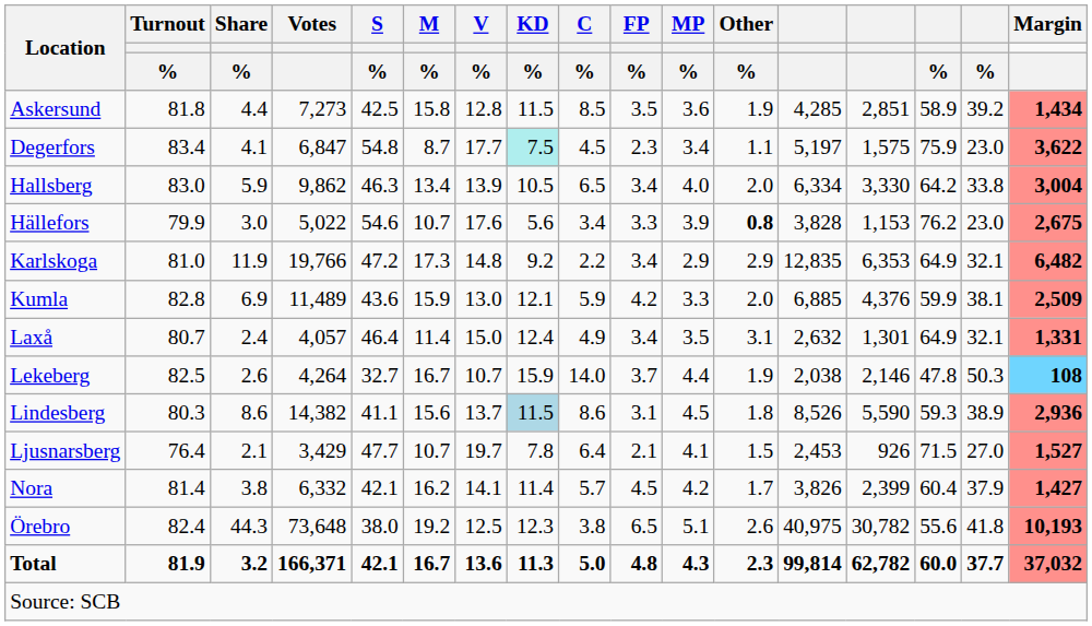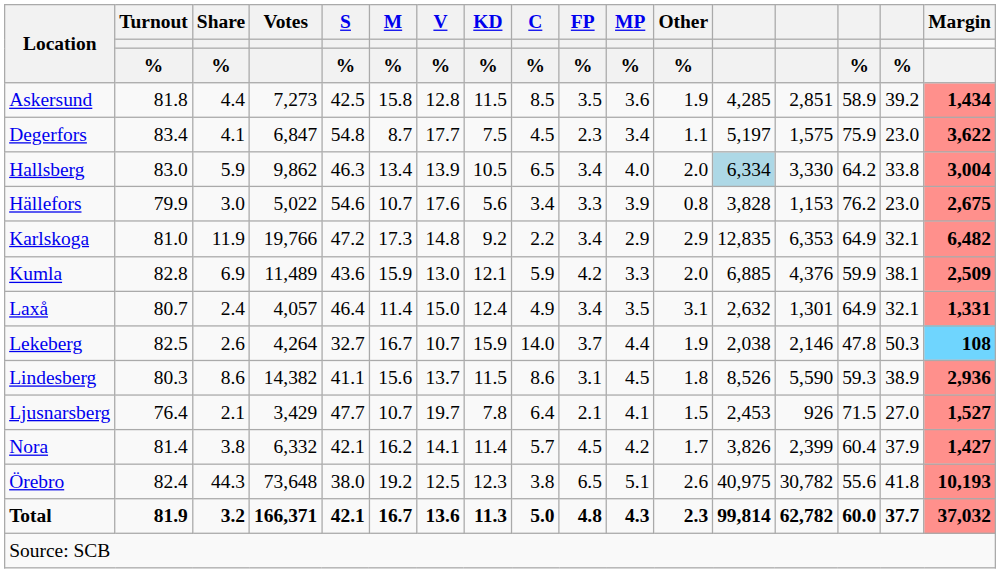Degerfors | KD / %: paleturquoise background -> no background
Hallsberg | column 13: no background -> lightblue background
Hällefors | Other / %: bold -> normal
Lindesberg | KD / %: lightblue background -> no background
